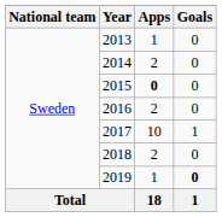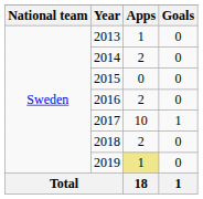2015 | Apps: bold -> normal
2019 | Apps: no background -> khaki background
2019 | Goals: bold -> normal
